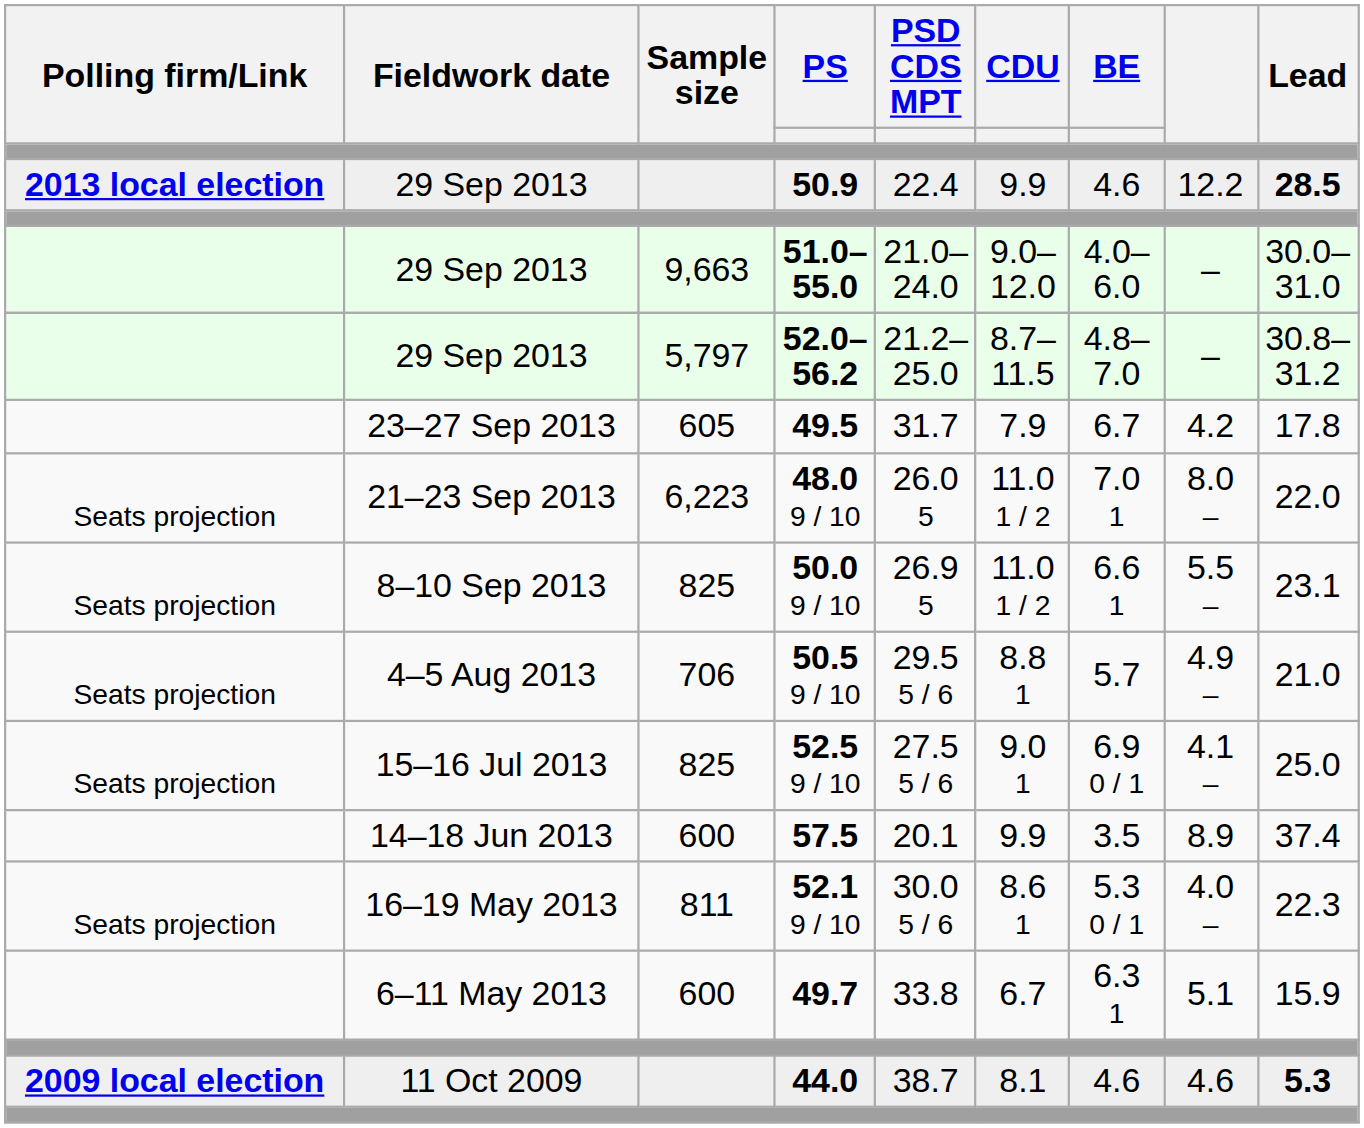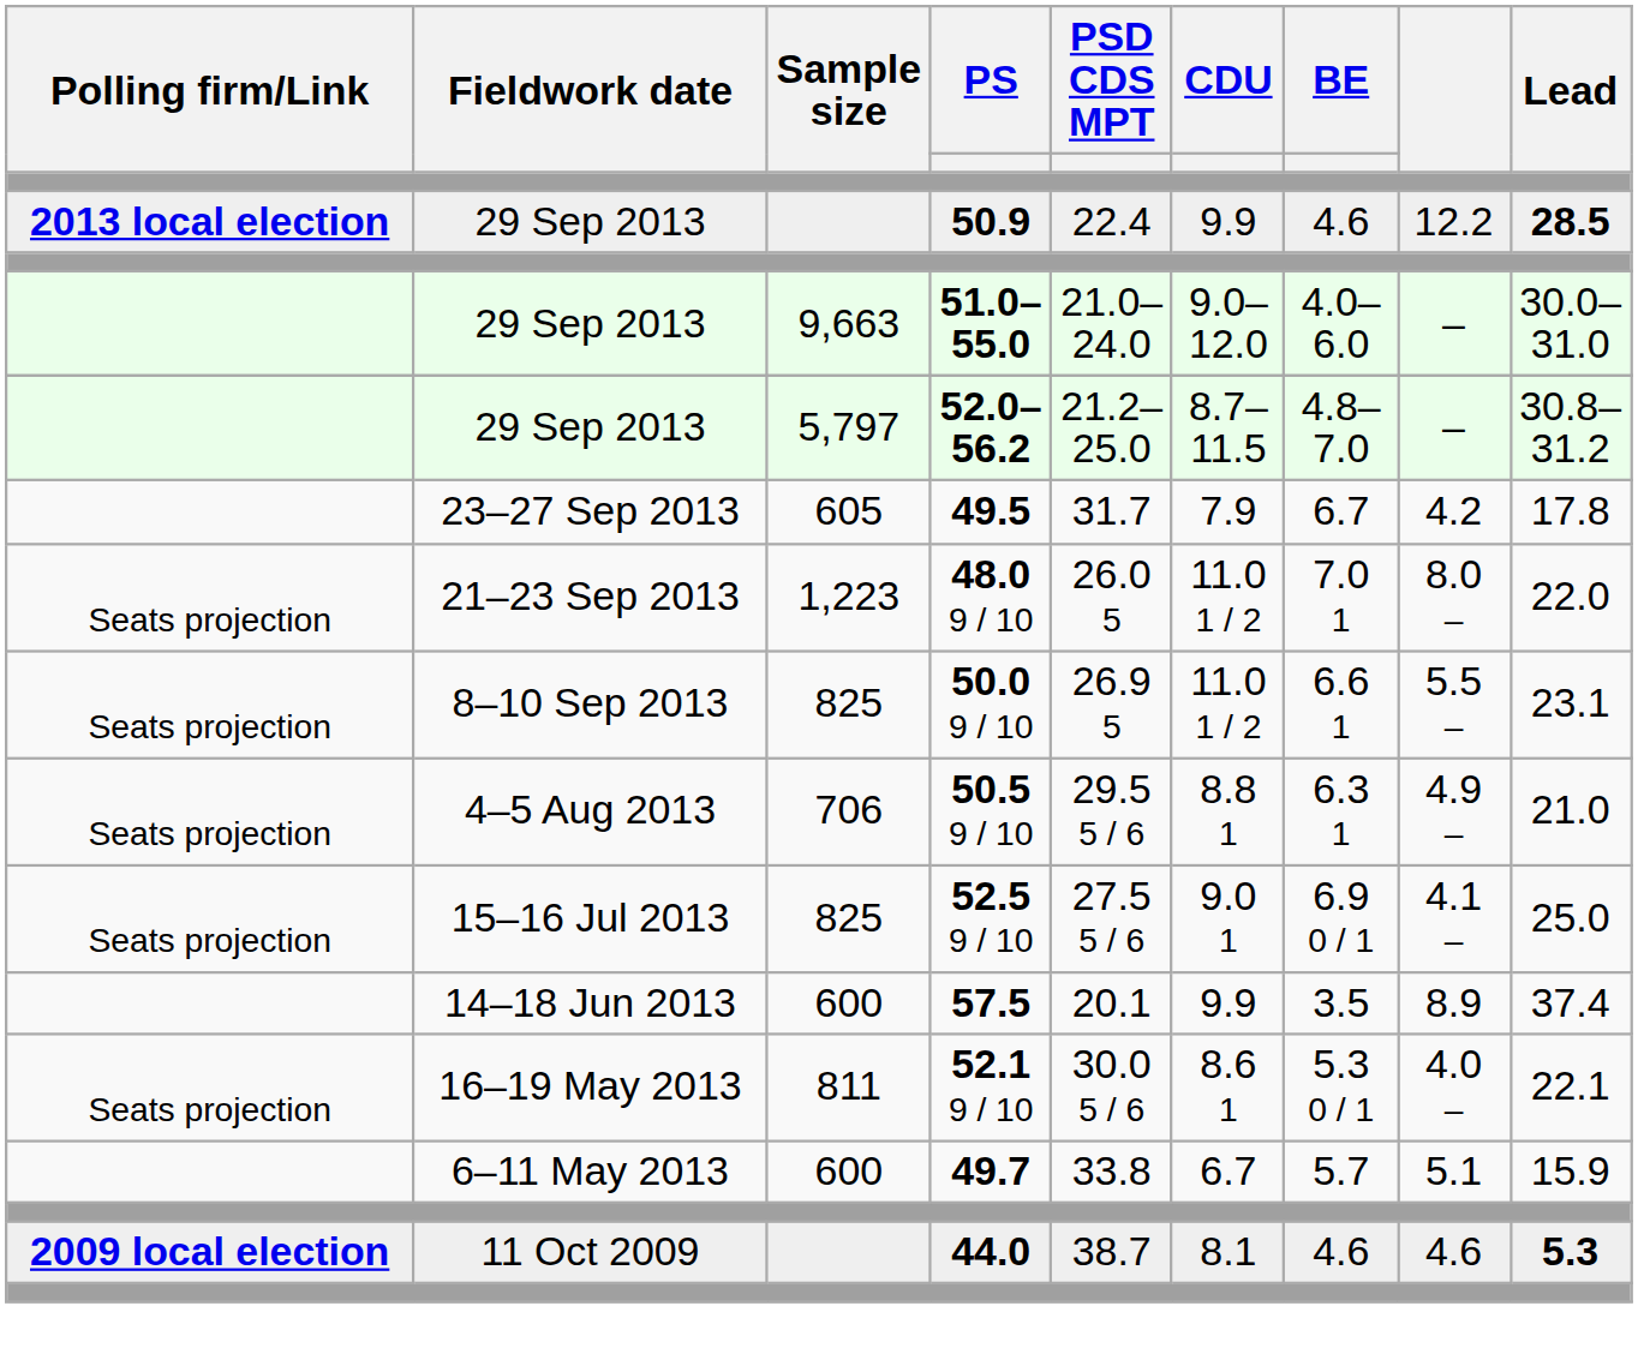48.0 9 / 10 | Sample size: 6,223 -> 1,223
50.5 9 / 10 | BE: 5.7 -> 6.3 1
52.1 9 / 10 | Lead: 22.3 -> 22.1
49.7 | BE: 6.3 1 -> 5.7
